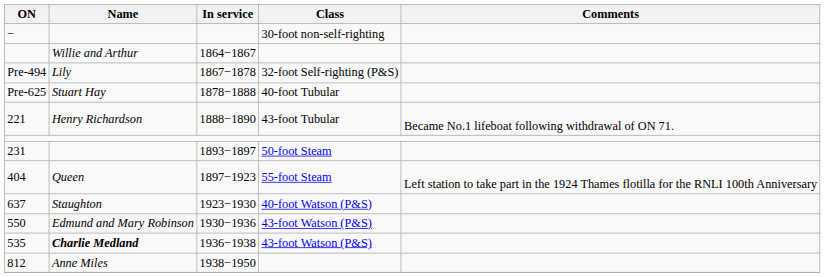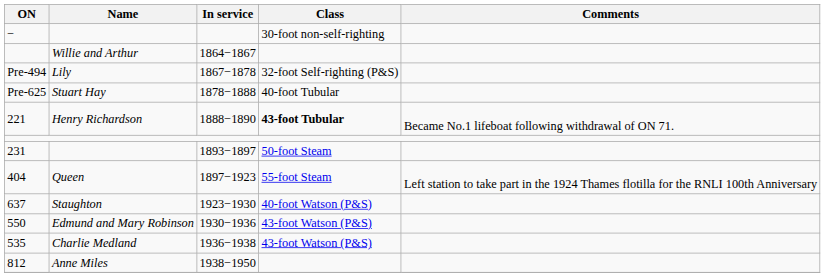221 | Class: normal -> bold
535 | Name: bold -> normal
